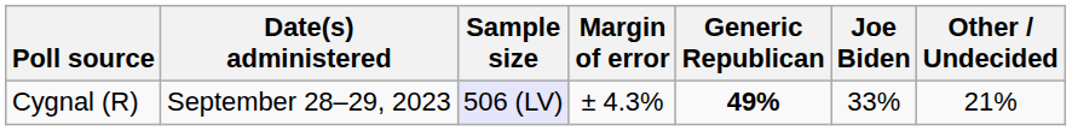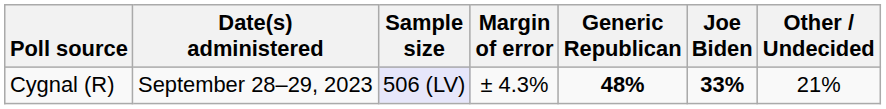Cygnal (R) | Generic Republican: 49% -> 48%
Cygnal (R) | Joe Biden: normal -> bold
